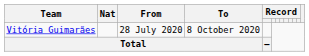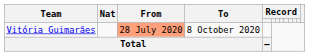Vitória Guimarães | From: no background -> lightsalmon background
